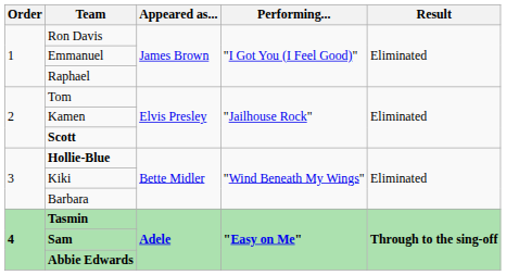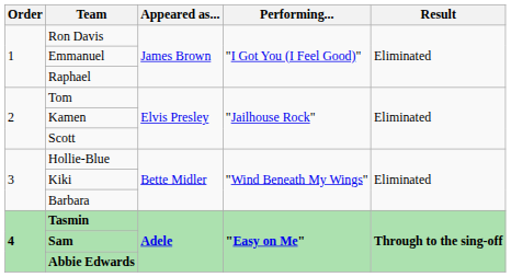Scott | Team: bold -> normal
Hollie-Blue | Team: bold -> normal
